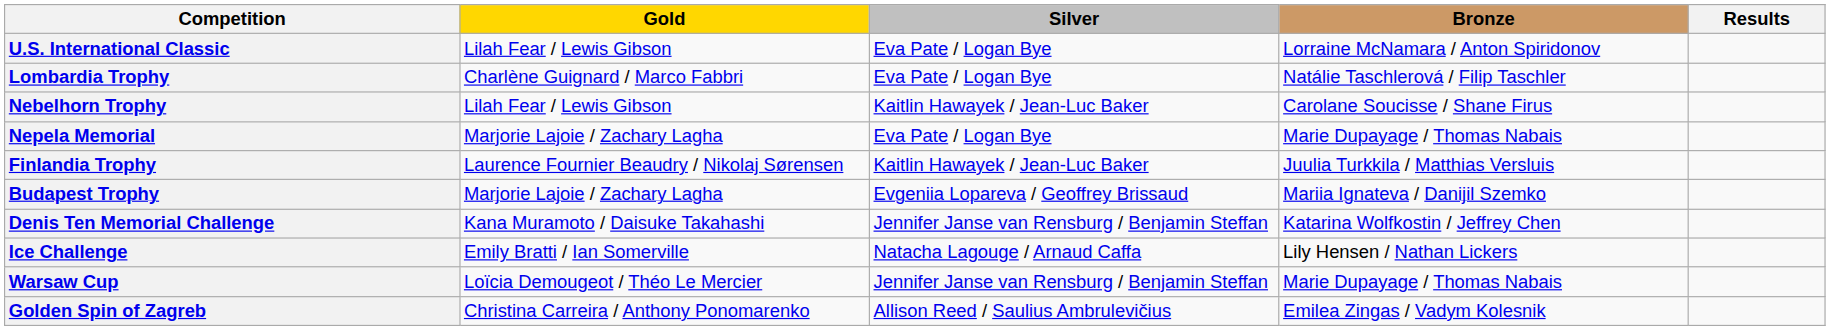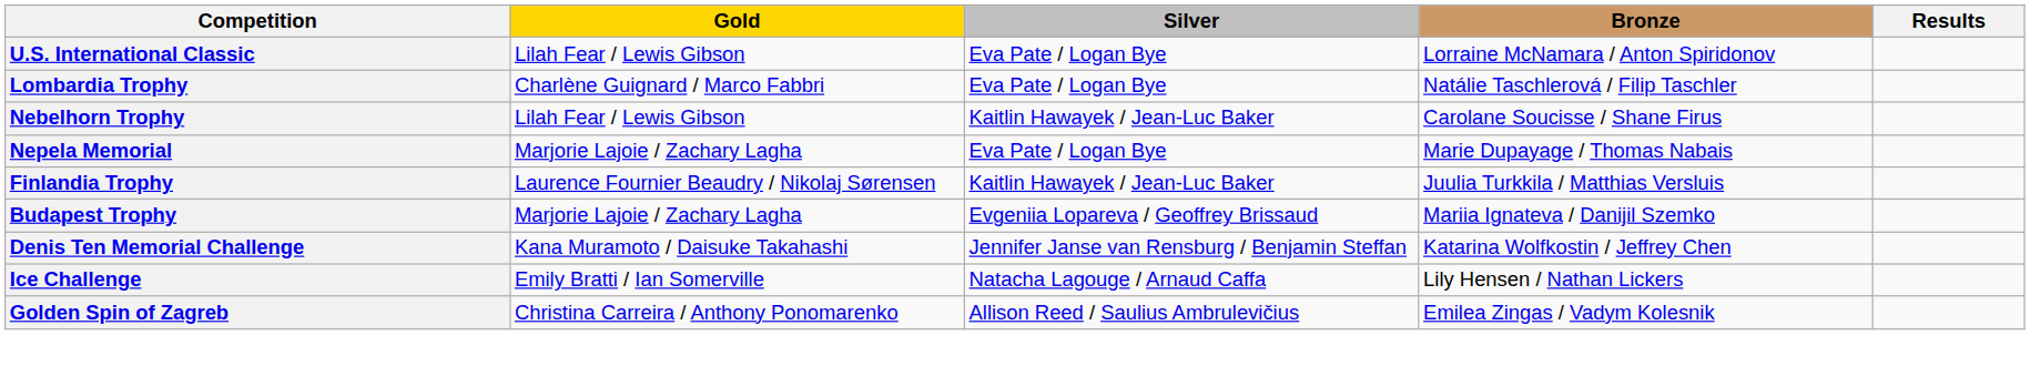- row: Warsaw Cup | Loïcia Demougeot / Théo Le Mercier | Jennifer Janse van Rensburg / Benjamin Steffan | Marie Dupayage / Thomas Nabais
